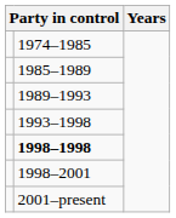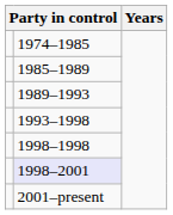1998–1998 | column 2: bold -> normal
1998–2001 | column 2: no background -> lavender background
